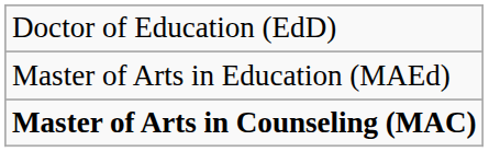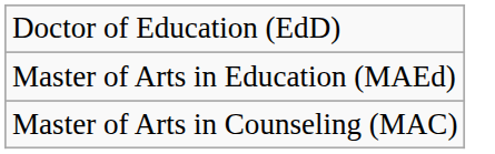row 3 | column 1: bold -> normal
